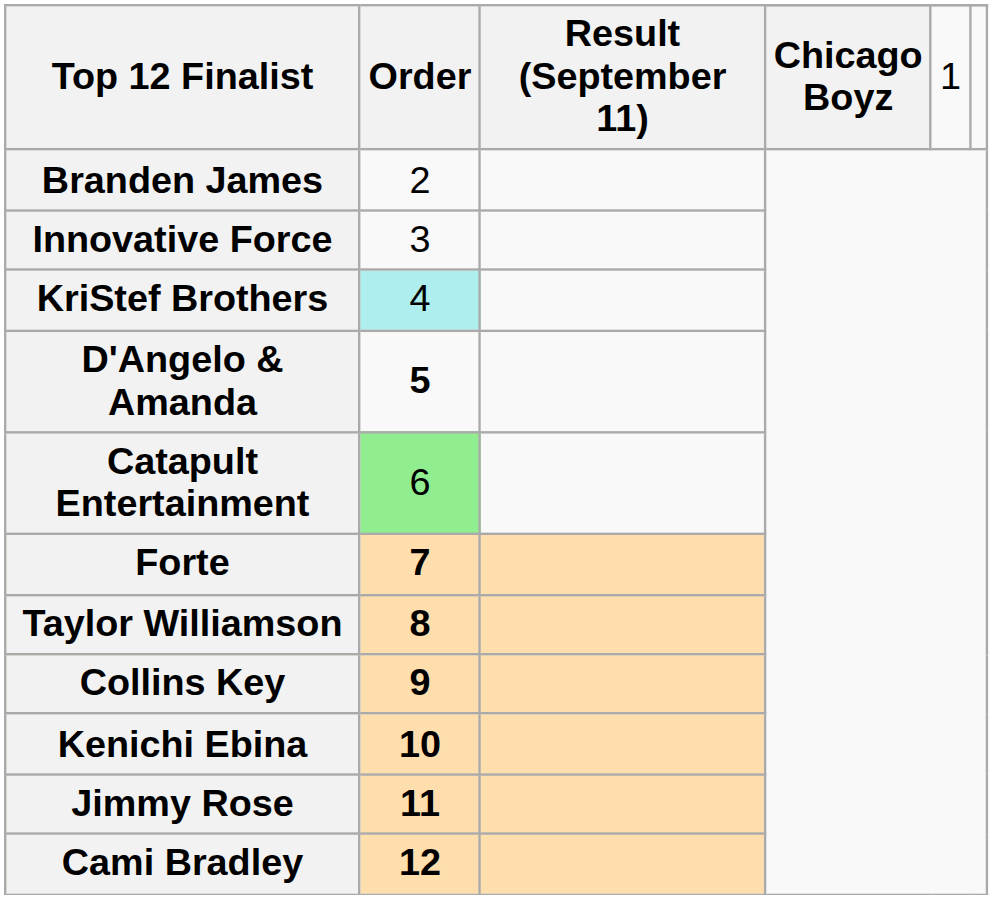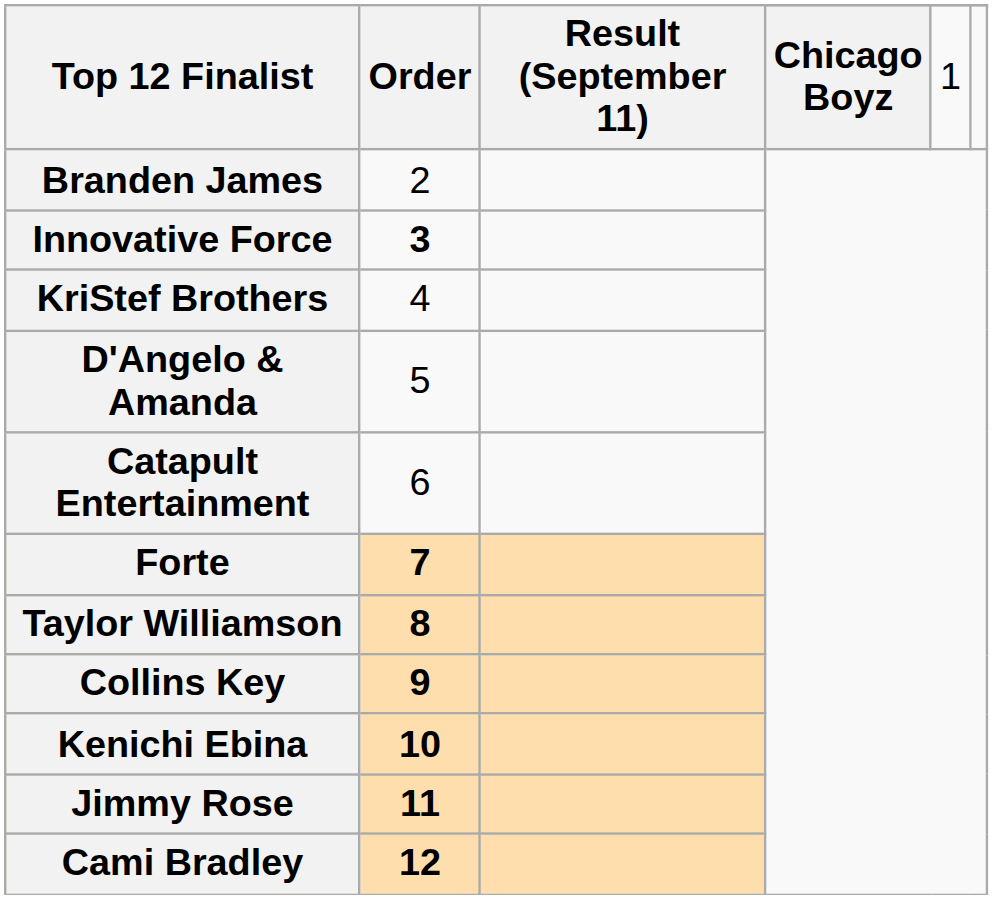Innovative Force | Order: normal -> bold
KriStef Brothers | Order: paleturquoise background -> no background
D'Angelo & Amanda | Order: bold -> normal
Catapult Entertainment | Order: lightgreen background -> no background
